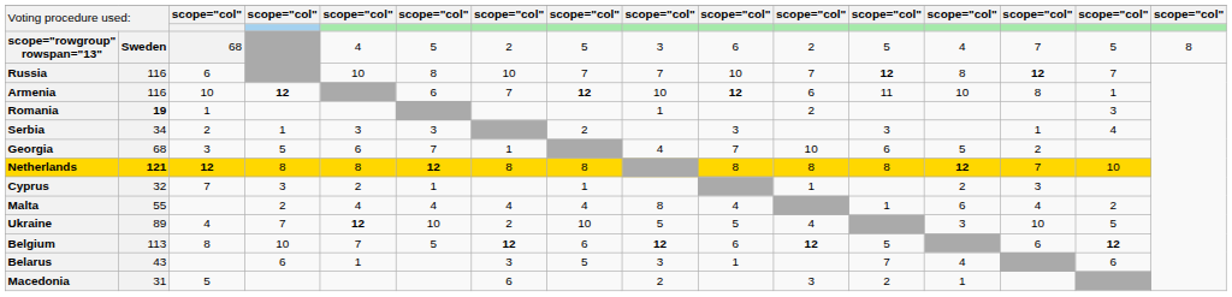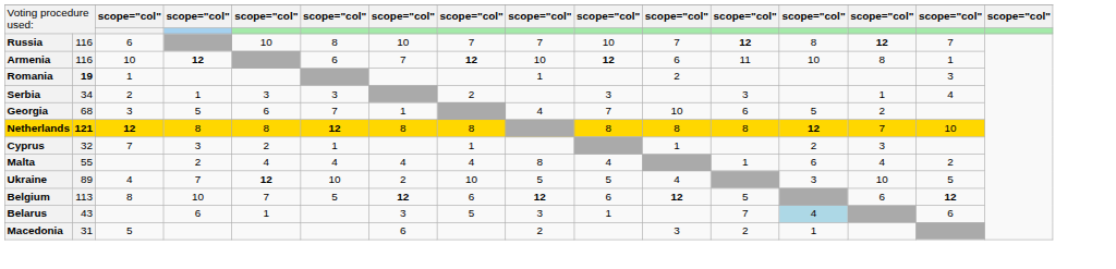- row: scope="rowgroup" rowspan="13" | Sweden | 68 | 4 | 5 | 2 | 5 | 3 | 6 | 2 | 5 | 4 | 7 | 5 | 8
Belarus | column 13: no background -> lightblue background
